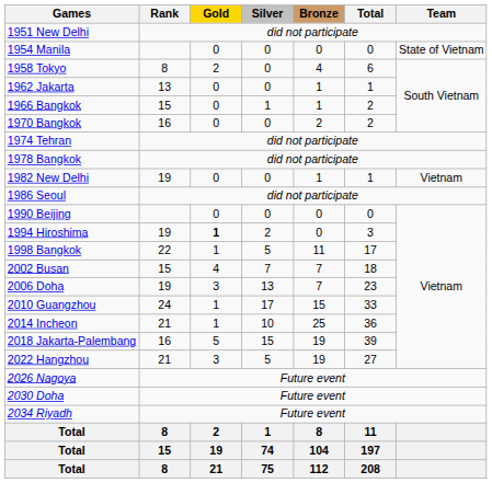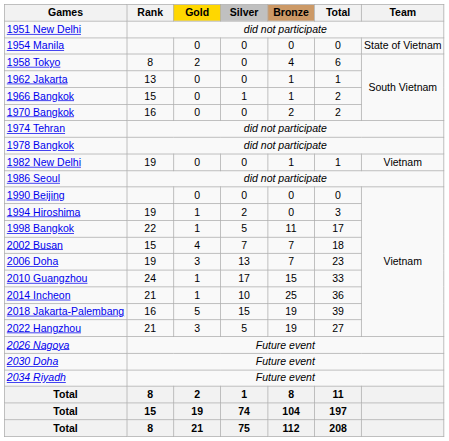1994 Hiroshima | Gold: bold -> normal
